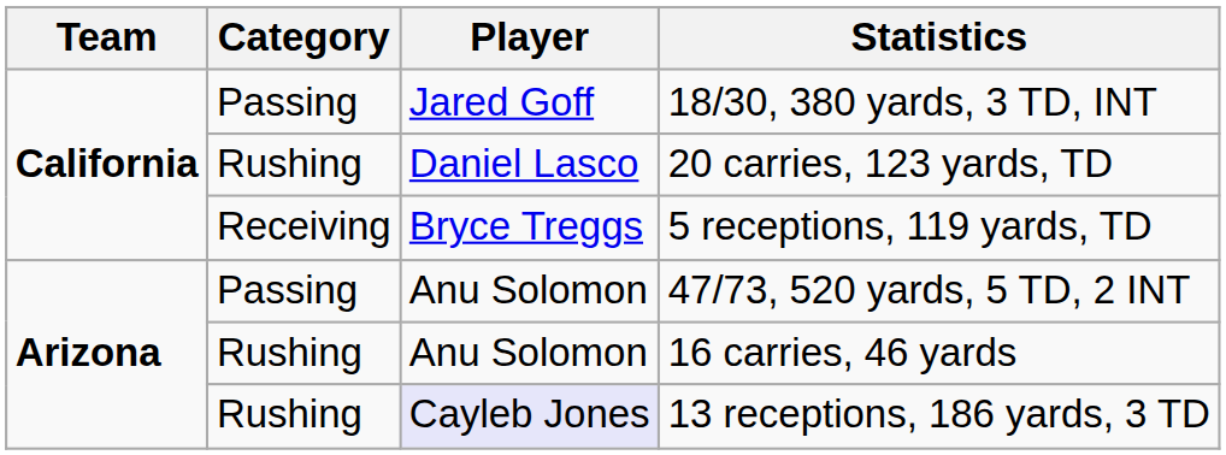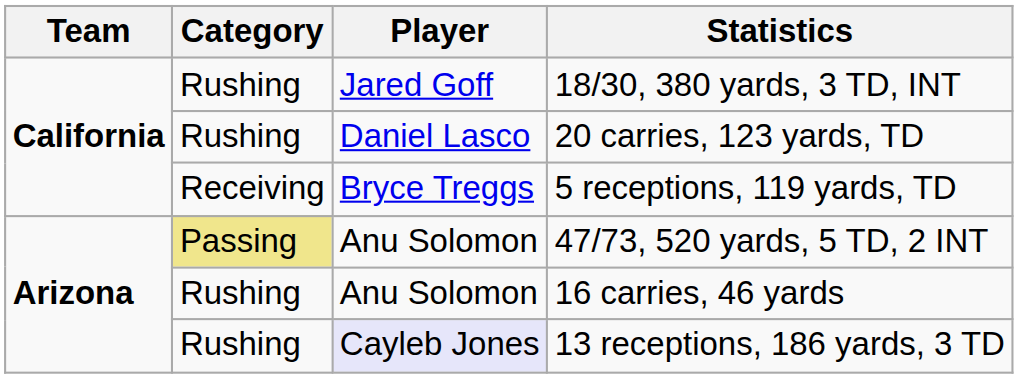18/30, 380 yards, 3 TD, INT | Category: Passing -> Rushing
47/73, 520 yards, 5 TD, 2 INT | Category: no background -> khaki background
